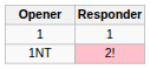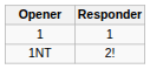1NT | Responder: pink background -> no background
